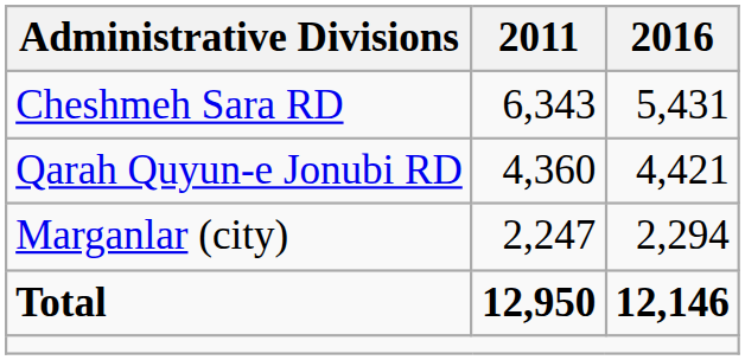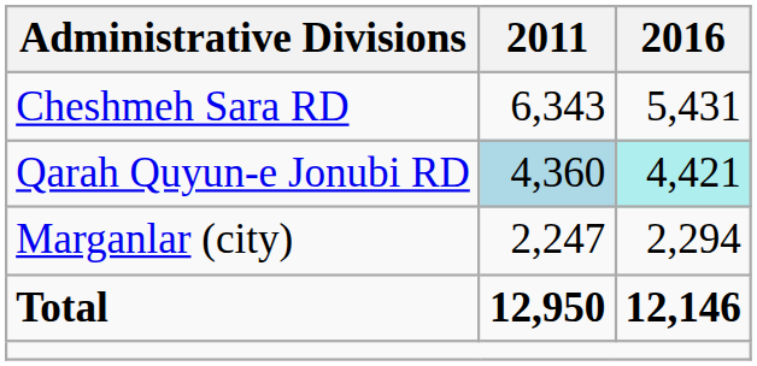Qarah Quyun-e Jonubi RD | 2011: no background -> lightblue background
Qarah Quyun-e Jonubi RD | 2016: no background -> paleturquoise background
